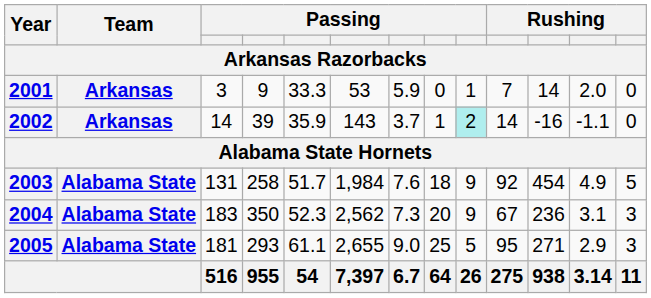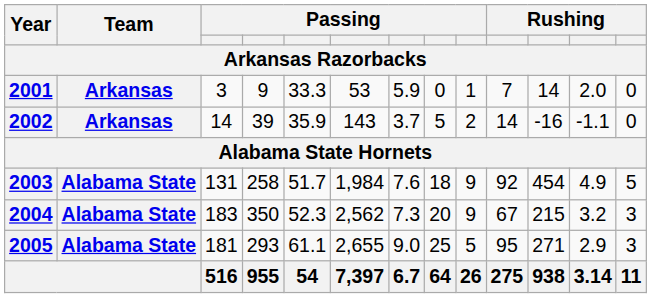2002 | column 8: 1 -> 5
2002 | column 9: paleturquoise background -> no background
2004 | column 11: 236 -> 215
2004 | column 12: 3.1 -> 3.2
